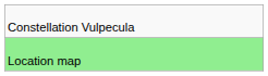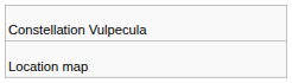row 2 | column 1: lightgreen background -> no background
